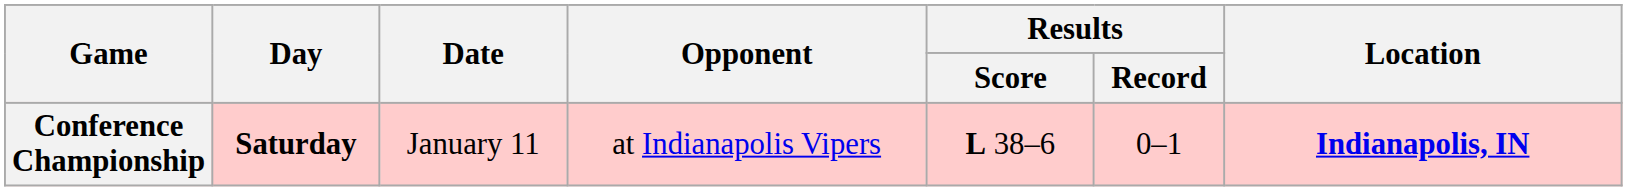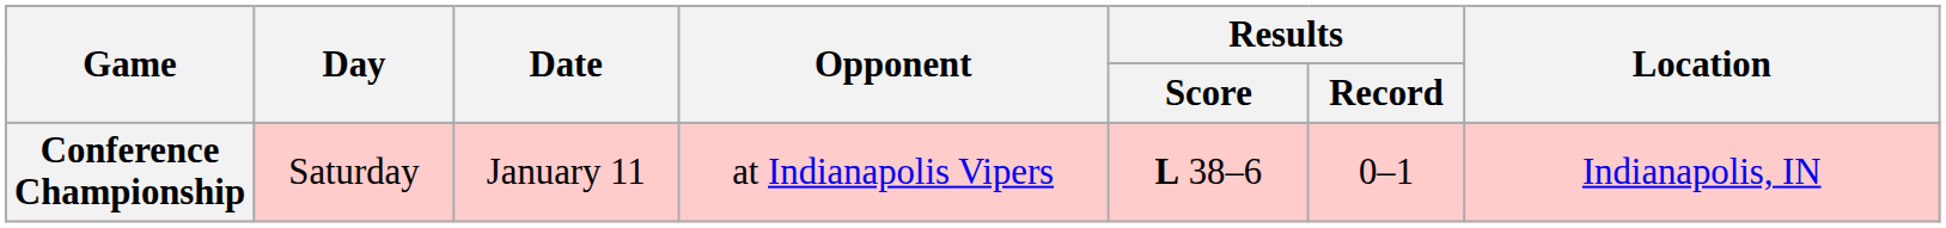Conference Championship | Day: bold -> normal
Conference Championship | Location: bold -> normal
